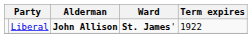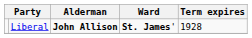Liberal | Term expires: 1922 -> 1928
